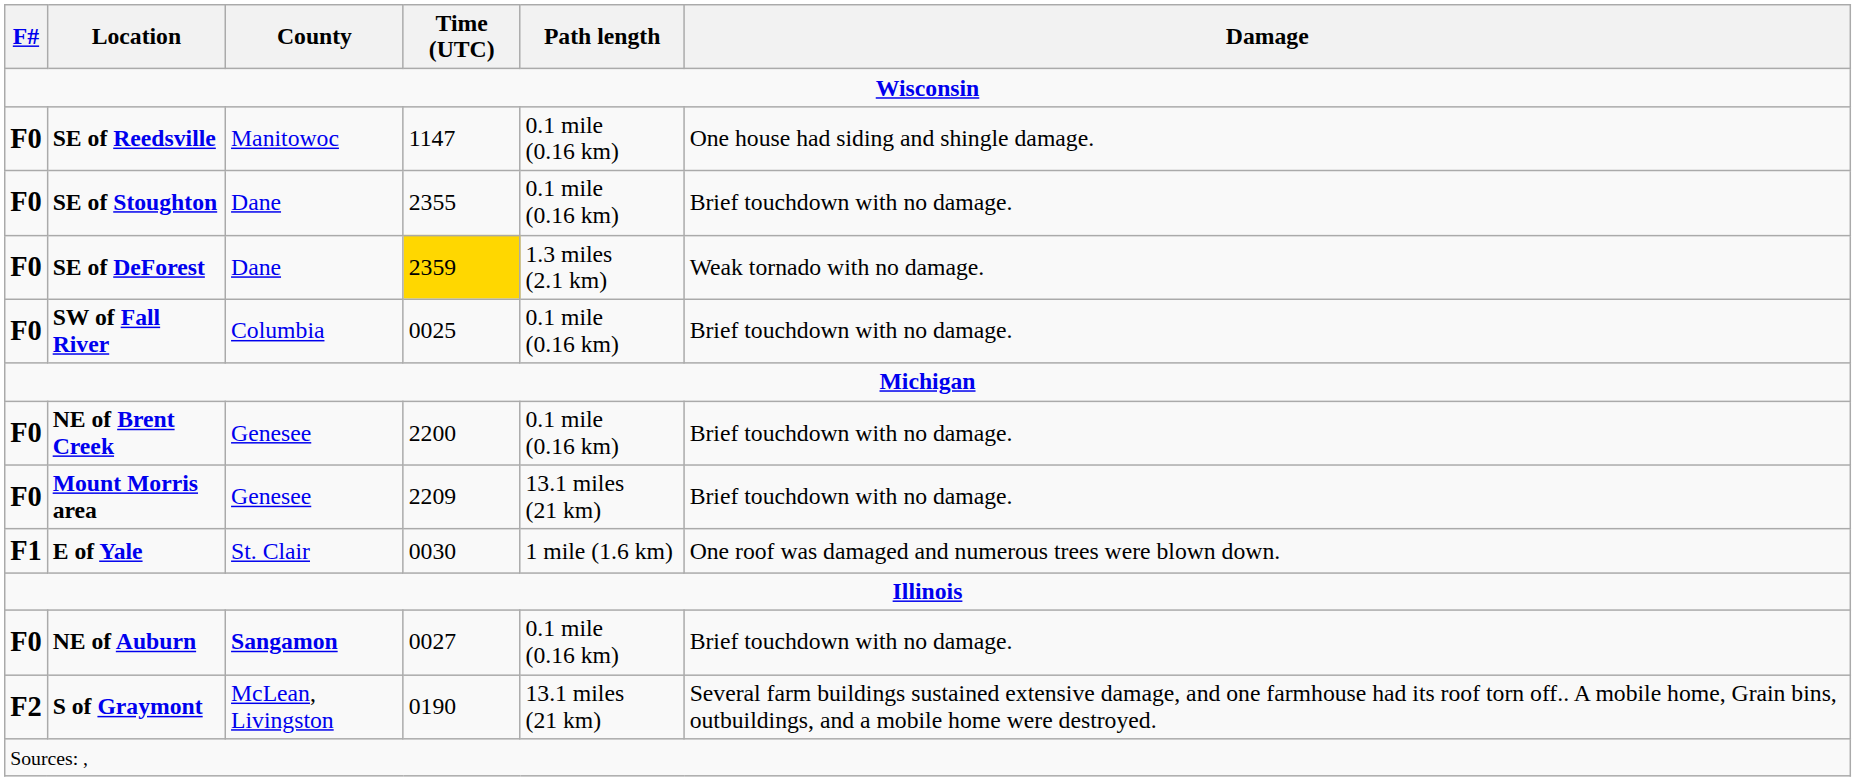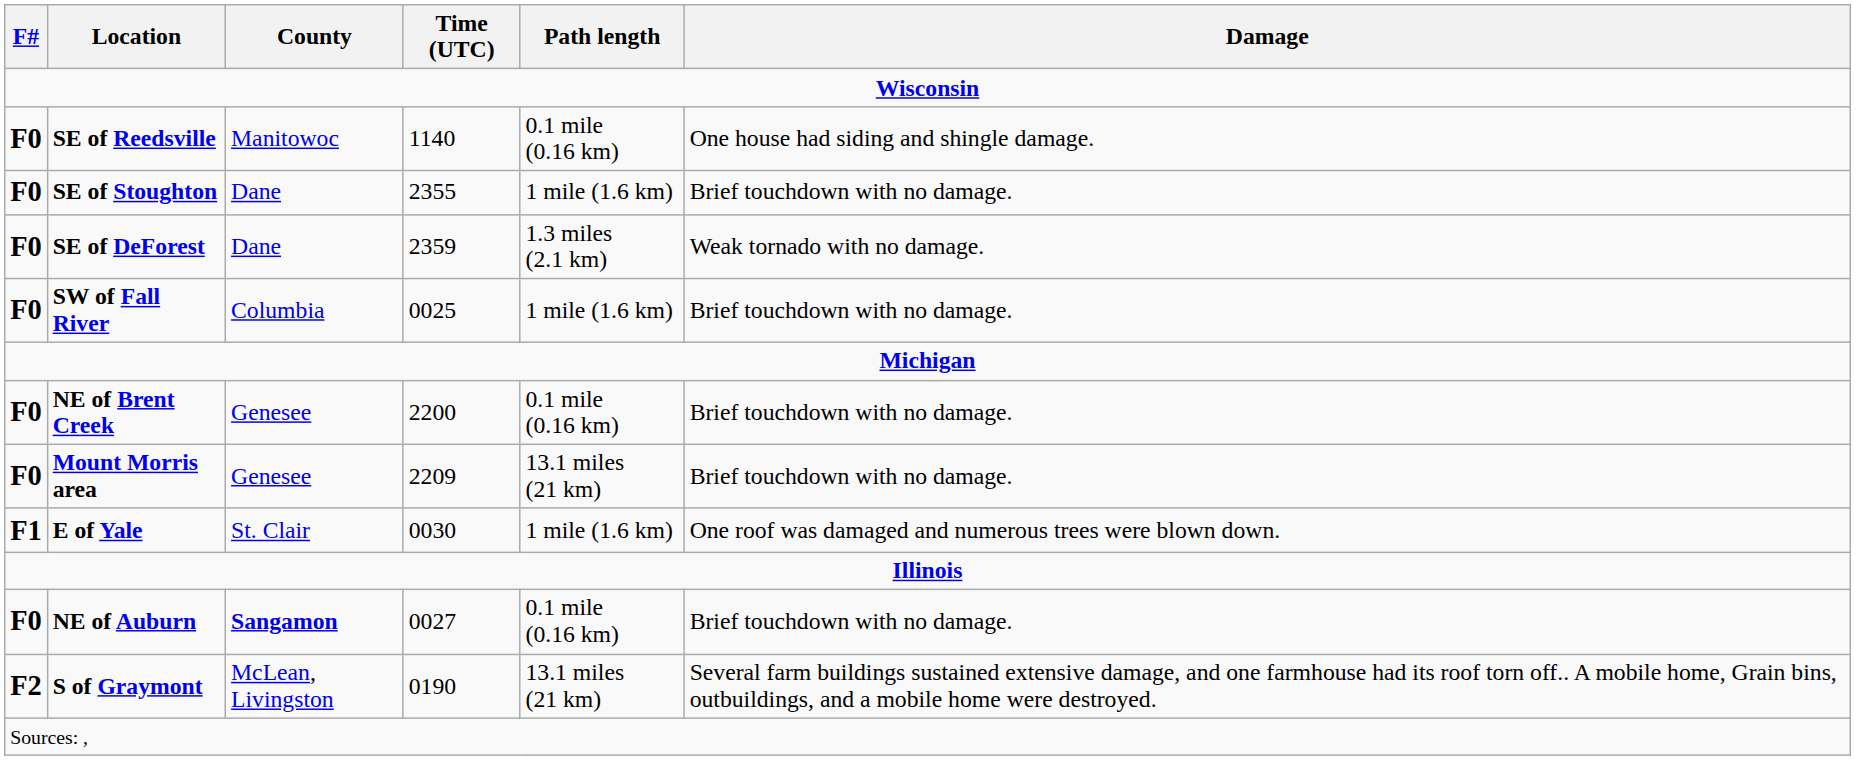SE of Reedsville | Time (UTC): 1147 -> 1140
SE of Stoughton | Path length: 0.1 mile (0.16 km) -> 1 mile (1.6 km)
SE of DeForest | Time (UTC): gold background -> no background
SW of Fall River | Path length: 0.1 mile (0.16 km) -> 1 mile (1.6 km)
